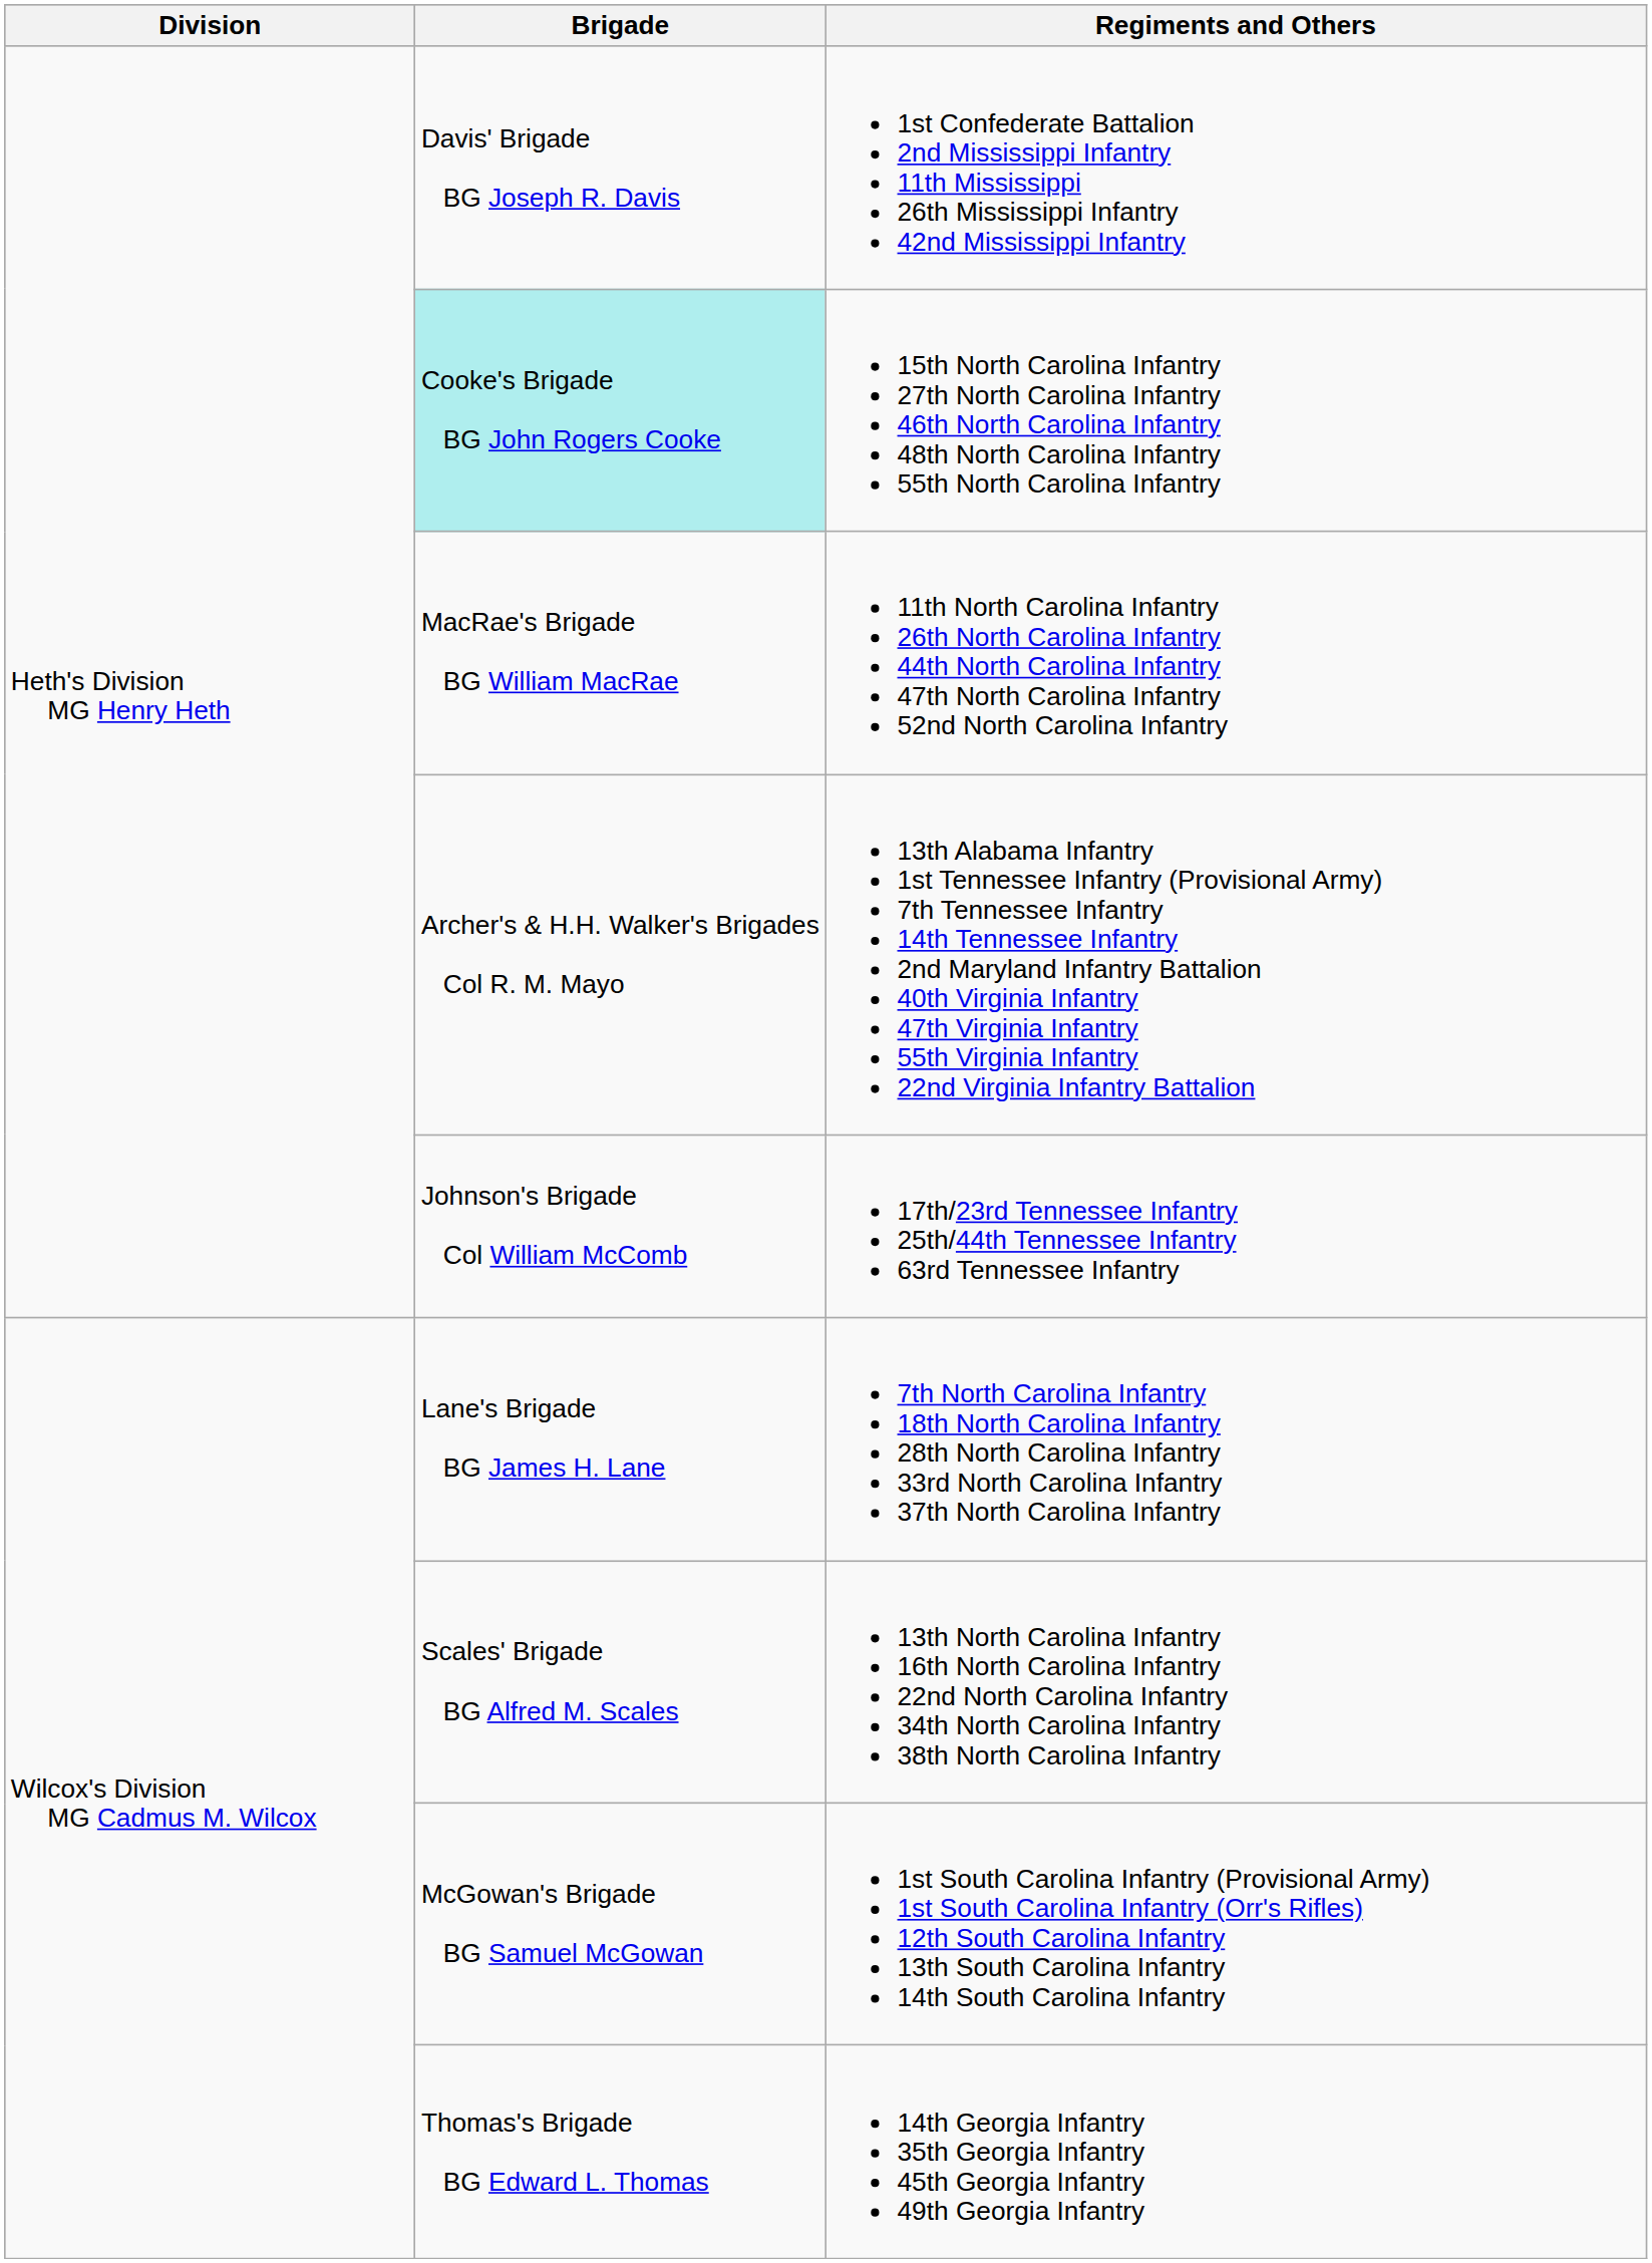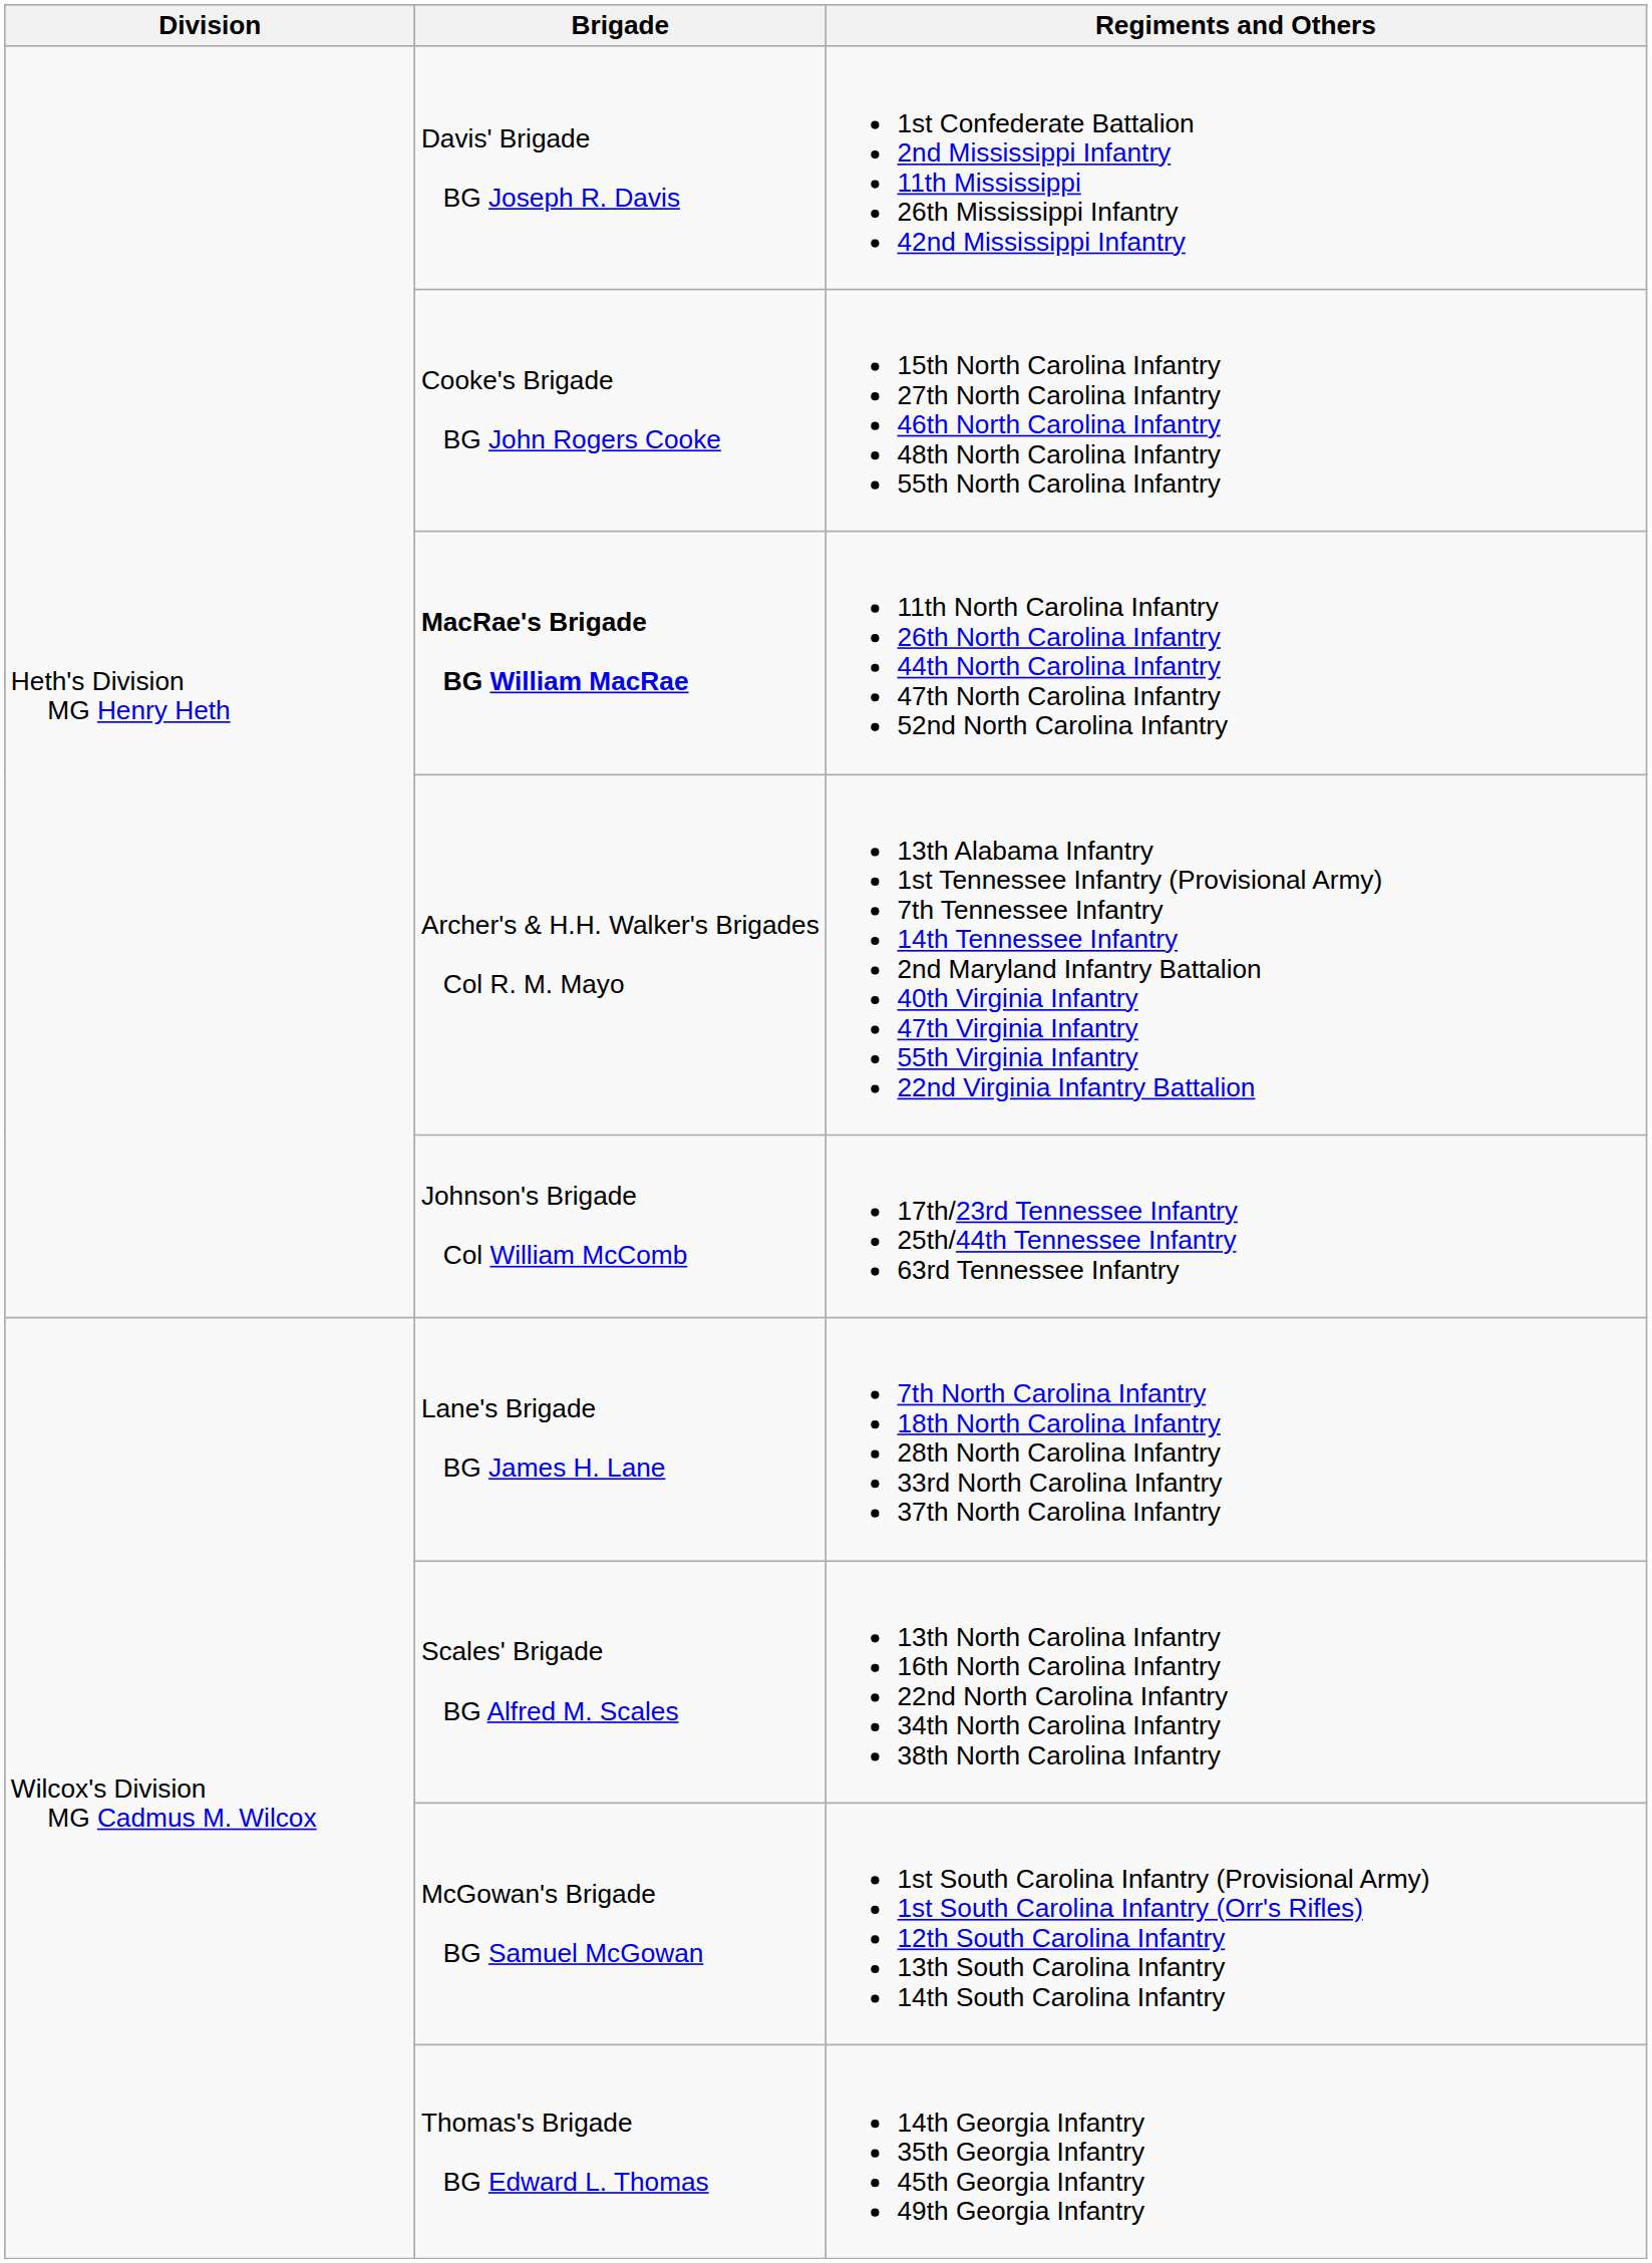Cooke's Brigade BG John Rogers Cooke | Brigade: paleturquoise background -> no background
MacRae's Brigade BG William MacRae | Brigade: normal -> bold
